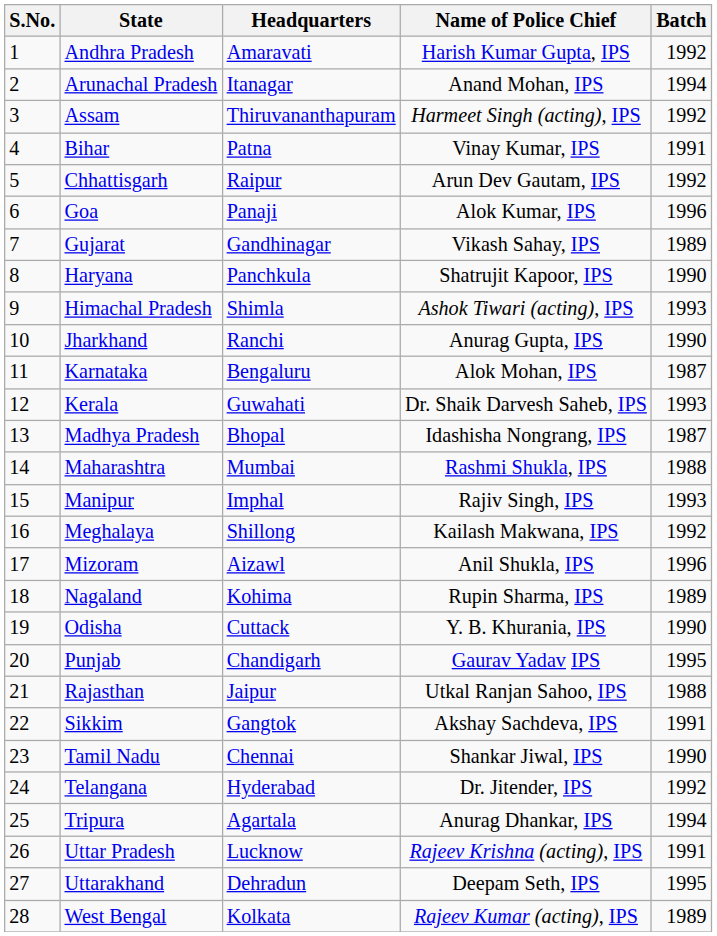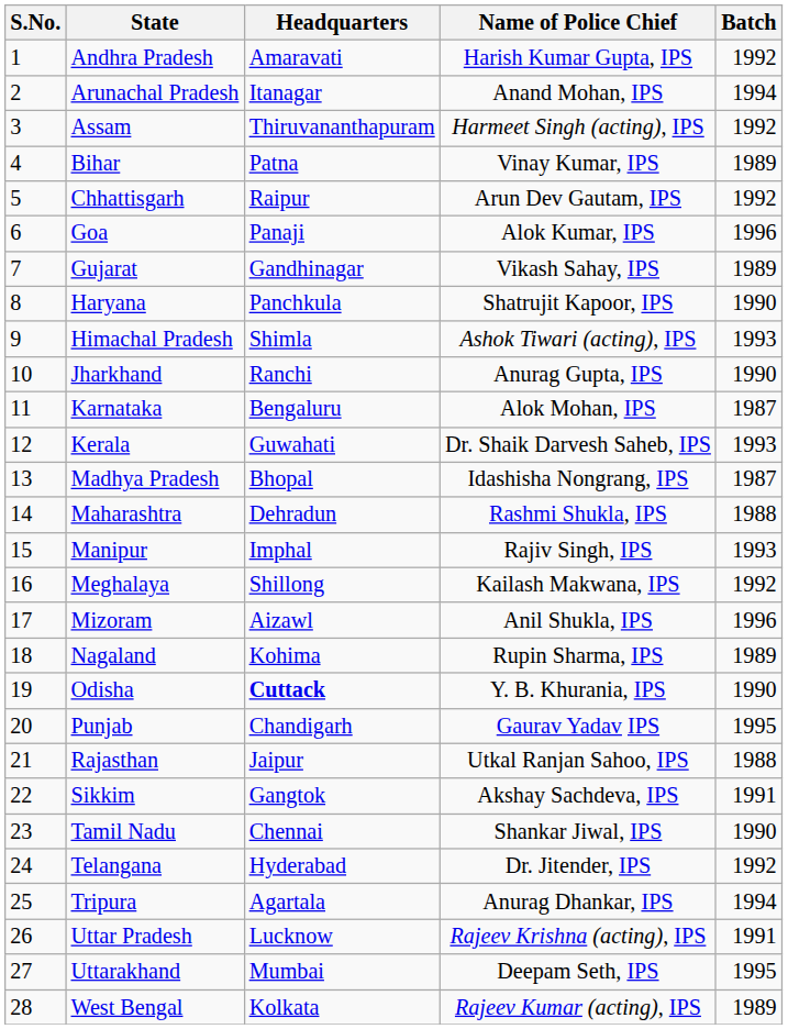Bihar | Batch: 1991 -> 1989
Maharashtra | Headquarters: Mumbai -> Dehradun
Odisha | Headquarters: normal -> bold
Uttarakhand | Headquarters: Dehradun -> Mumbai
